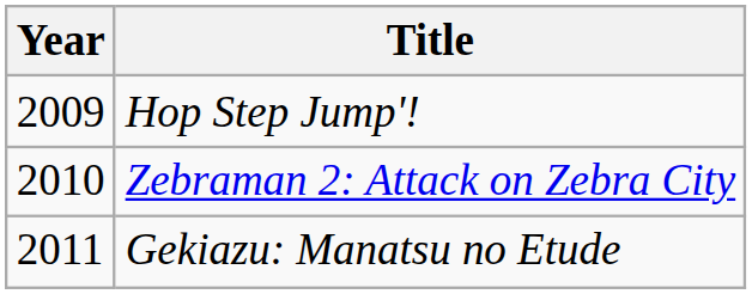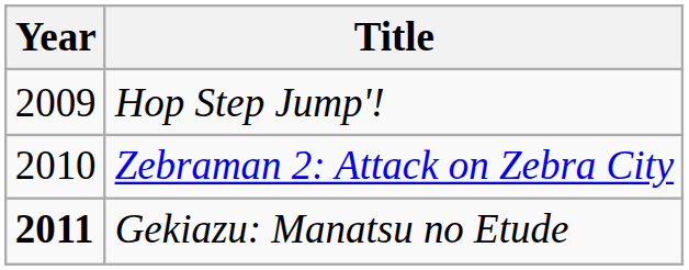Gekiazu: Manatsu no Etude | Year: normal -> bold
